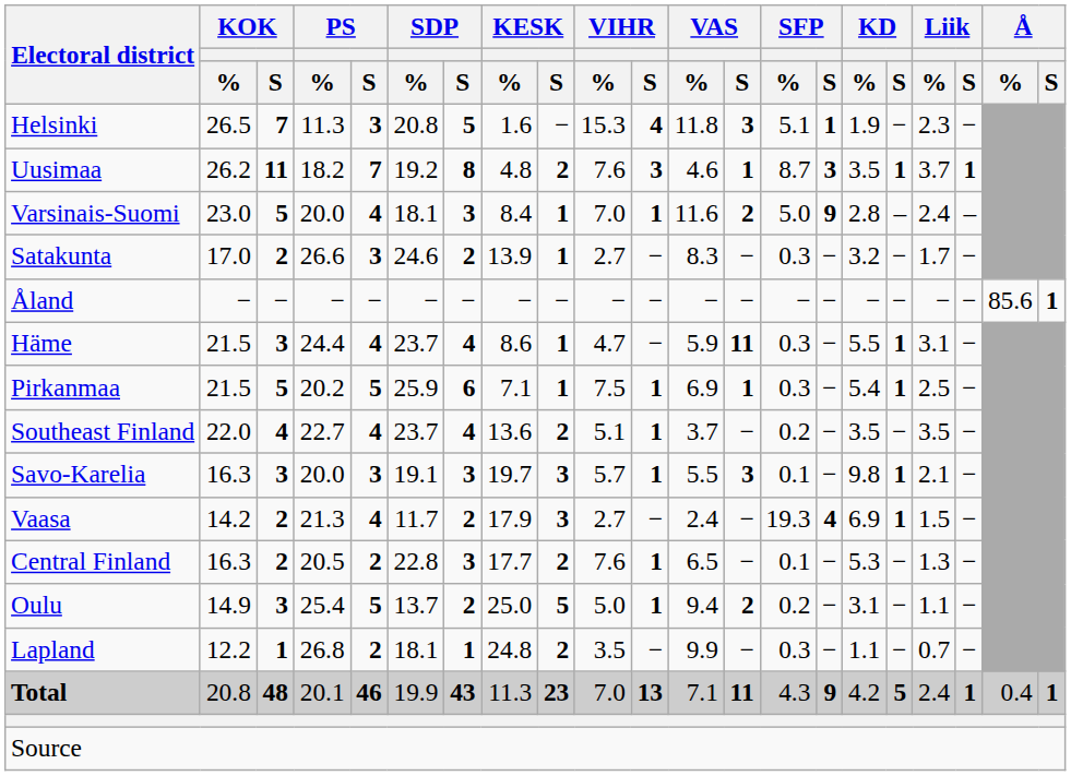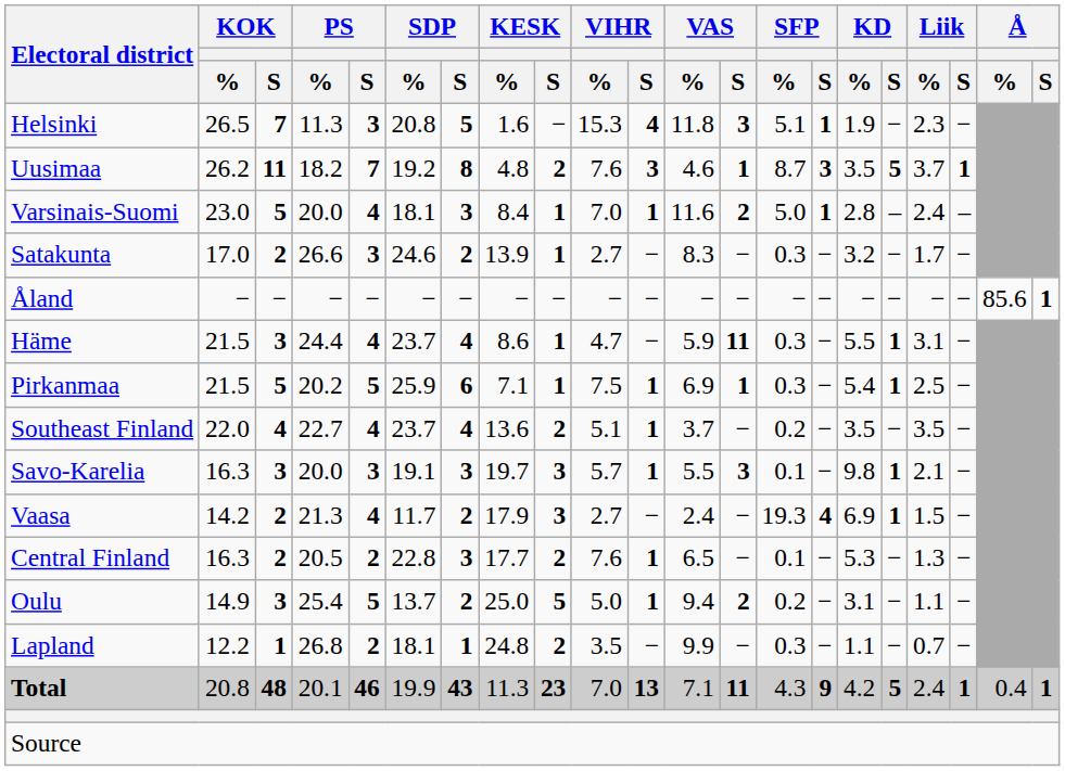Uusimaa | KD / S: 1 -> 5
Varsinais-Suomi | SFP / S: 9 -> 1
